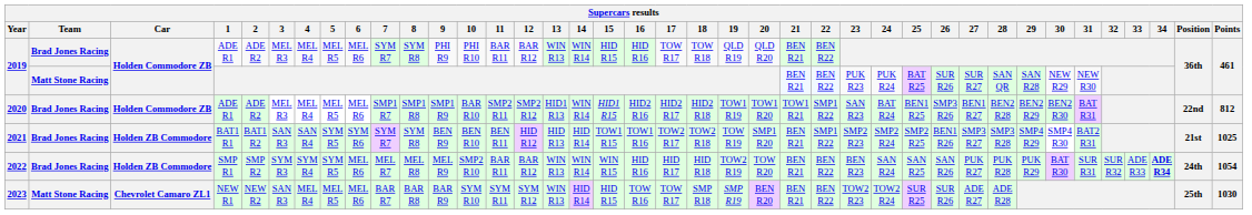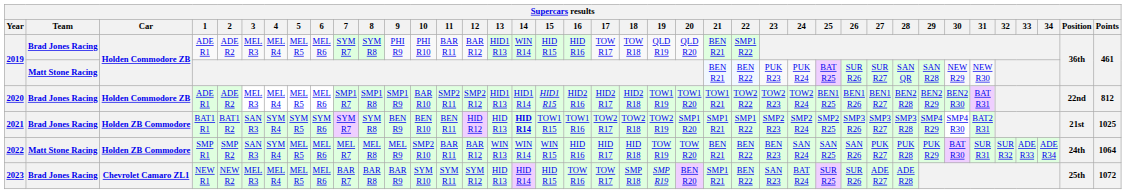2019 / ADE R1 | 13: WIN R13 -> HID1 R13
2019 / ADE R1 | 22: BEN R22 -> SMP1 R22
2020 | 14: WIN R14 -> HID1 R14
2020 | 22: SMP1 R22 -> TOW2 R22
2020 | 23: SAN R23 -> TOW2 R23
2020 | 24: BAT R24 -> TOW2 R24
2020 | 26: SMP3 R26 -> BEN1 R26
2021 | 4: SAN R4 -> SYM R4
2021 | 14: normal -> bold
2021 | 19: TOW R19 -> TOW2 R19
2021 | 21: BEN R21 -> SMP1 R21
2021 | 26: BEN1 R26 -> SMP3 R26
2022 | Team: Brad Jones Racing -> Matt Stone Racing
2022 | 3: SYM R3 -> SAN R3
2022 | 5: SYM R5 -> MEL R5
2022 | 19: TOW2 R19 -> TOW R19
2022 | 34: bold -> normal
2022 | Points: 1054 -> 1064
2023 | Team: Matt Stone Racing -> Brad Jones Racing
2023 | 3: SAN R3 -> MEL R3
2023 | 13: WIN R13 -> HID R13
2023 | 21: BEN R21 -> SMP1 R21
2023 | 23: TOW2 R23 -> SAN R23
2023 | 24: TOW2 R24 -> BAT R24
2023 | Points: 1030 -> 1072
